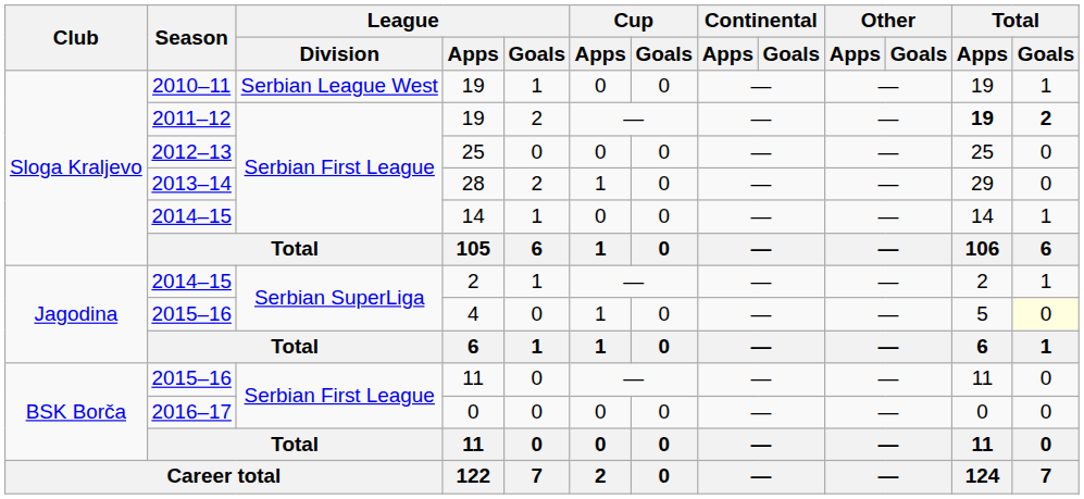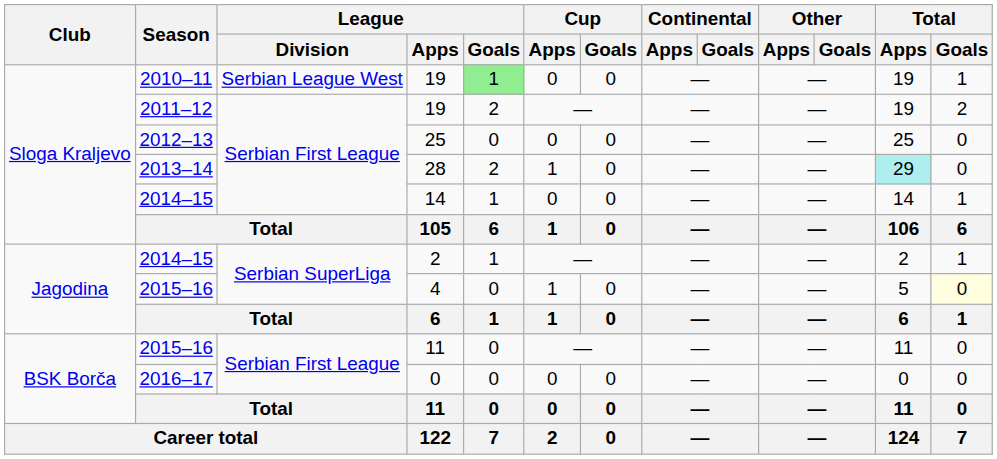2010–11 / 19 | League / Goals: no background -> lightgreen background
2011–12 / 19 | Total / Apps: bold -> normal
2011–12 / 19 | Total / Goals: bold -> normal
28 | Total / Apps: no background -> paleturquoise background
